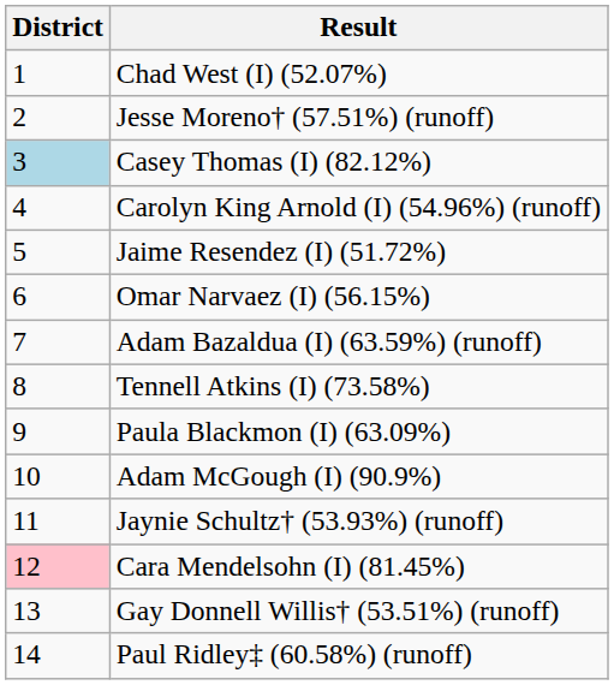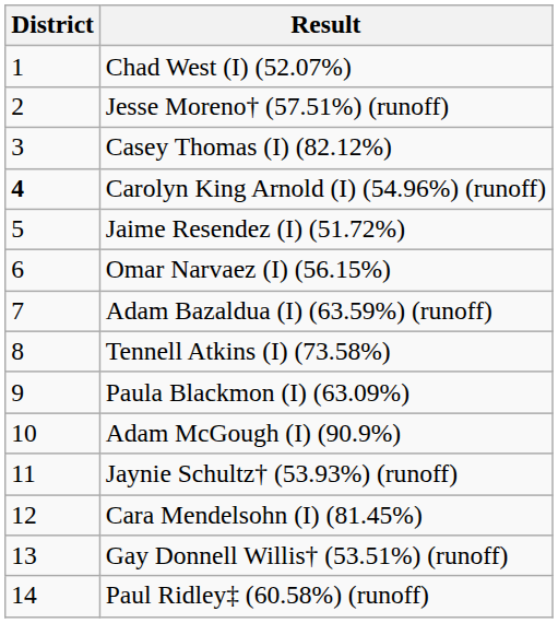Casey Thomas (I) (82.12%) | District: lightblue background -> no background
Carolyn King Arnold (I) (54.96%) (runoff) | District: normal -> bold
Cara Mendelsohn (I) (81.45%) | District: pink background -> no background
